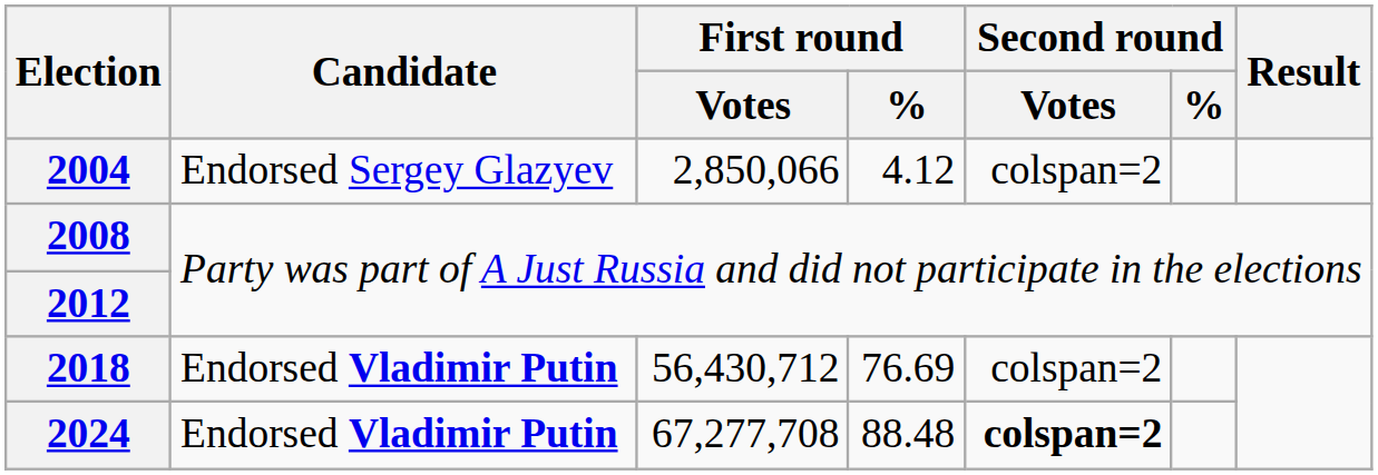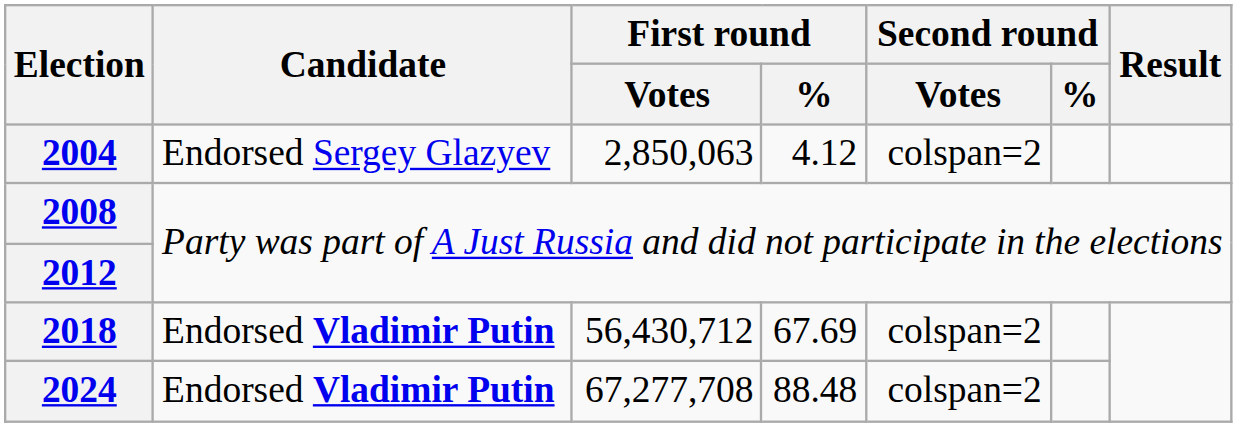2004 | First round / Votes: 2,850,066 -> 2,850,063
2018 | First round / %: 76.69 -> 67.69
2024 | Second round / Votes: bold -> normal
